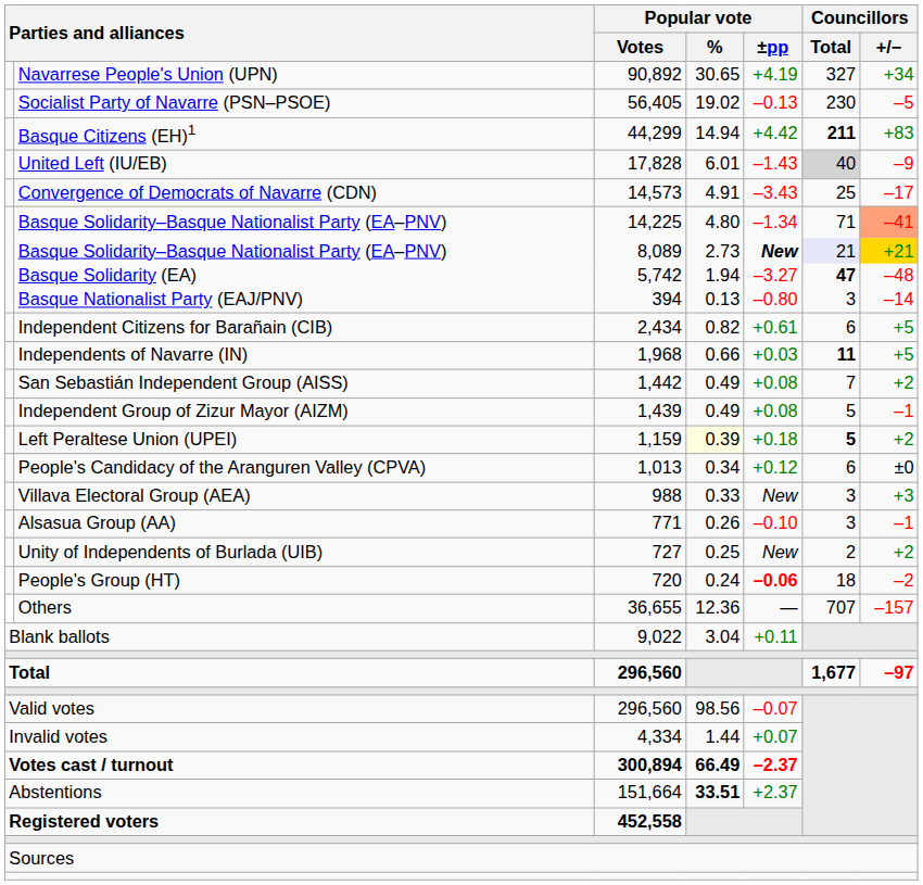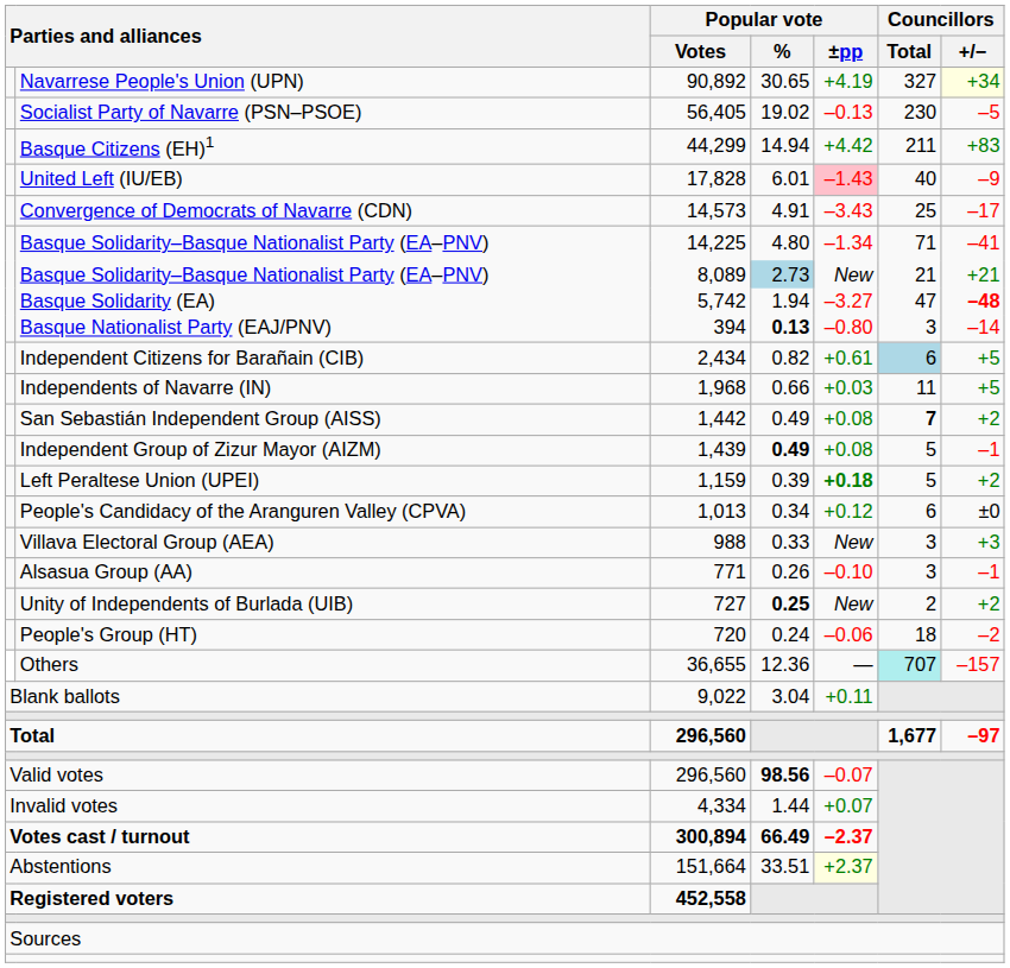Navarrese People's Union (UPN) | Councillors / +/−: no background -> lightyellow background
Basque Citizens (EH)1 | Councillors / Total: bold -> normal
United Left (IU/EB) | Popular vote / ±pp: no background -> pink background
United Left (IU/EB) | Councillors / Total: lightgrey background -> no background
Basque Solidarity–Basque Nationalist Party (EA–PNV) / 14,225 | Councillors / +/−: lightsalmon background -> no background
Basque Solidarity–Basque Nationalist Party (EA–PNV) / 8,089 | Popular vote / %: no background -> lightblue background
Basque Solidarity–Basque Nationalist Party (EA–PNV) / 8,089 | Popular vote / ±pp: bold -> normal
Basque Solidarity–Basque Nationalist Party (EA–PNV) / 8,089 | Councillors / Total: lavender background -> no background
Basque Solidarity–Basque Nationalist Party (EA–PNV) / 8,089 | Councillors / +/−: gold background -> no background
Basque Solidarity (EA) | Councillors / Total: bold -> normal
Basque Solidarity (EA) | Councillors / +/−: normal -> bold
Basque Nationalist Party (EAJ/PNV) | Popular vote / %: normal -> bold
Independent Citizens for Barañain (CIB) | Councillors / Total: no background -> lightblue background
Independents of Navarre (IN) | Councillors / Total: bold -> normal
San Sebastián Independent Group (AISS) | Councillors / Total: normal -> bold
Independent Group of Zizur Mayor (AIZM) | Popular vote / %: normal -> bold
Left Peraltese Union (UPEI) | Popular vote / %: lightyellow background -> no background
Left Peraltese Union (UPEI) | Popular vote / ±pp: normal -> bold
Left Peraltese Union (UPEI) | Councillors / Total: bold -> normal
Unity of Independents of Burlada (UIB) | Popular vote / %: normal -> bold
People's Group (HT) | Popular vote / ±pp: bold -> normal
Others | Councillors / Total: no background -> paleturquoise background
Valid votes | Popular vote / %: normal -> bold
Abstentions | Popular vote / %: bold -> normal
Abstentions | Popular vote / ±pp: no background -> lightyellow background
